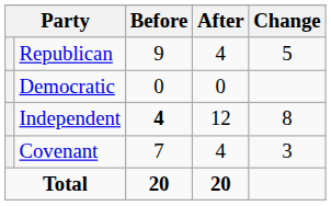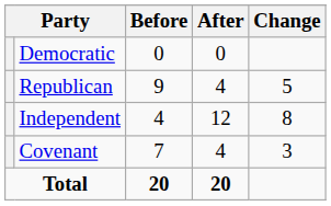rows swapped: Republican <-> Democratic
Independent | Before: bold -> normal
